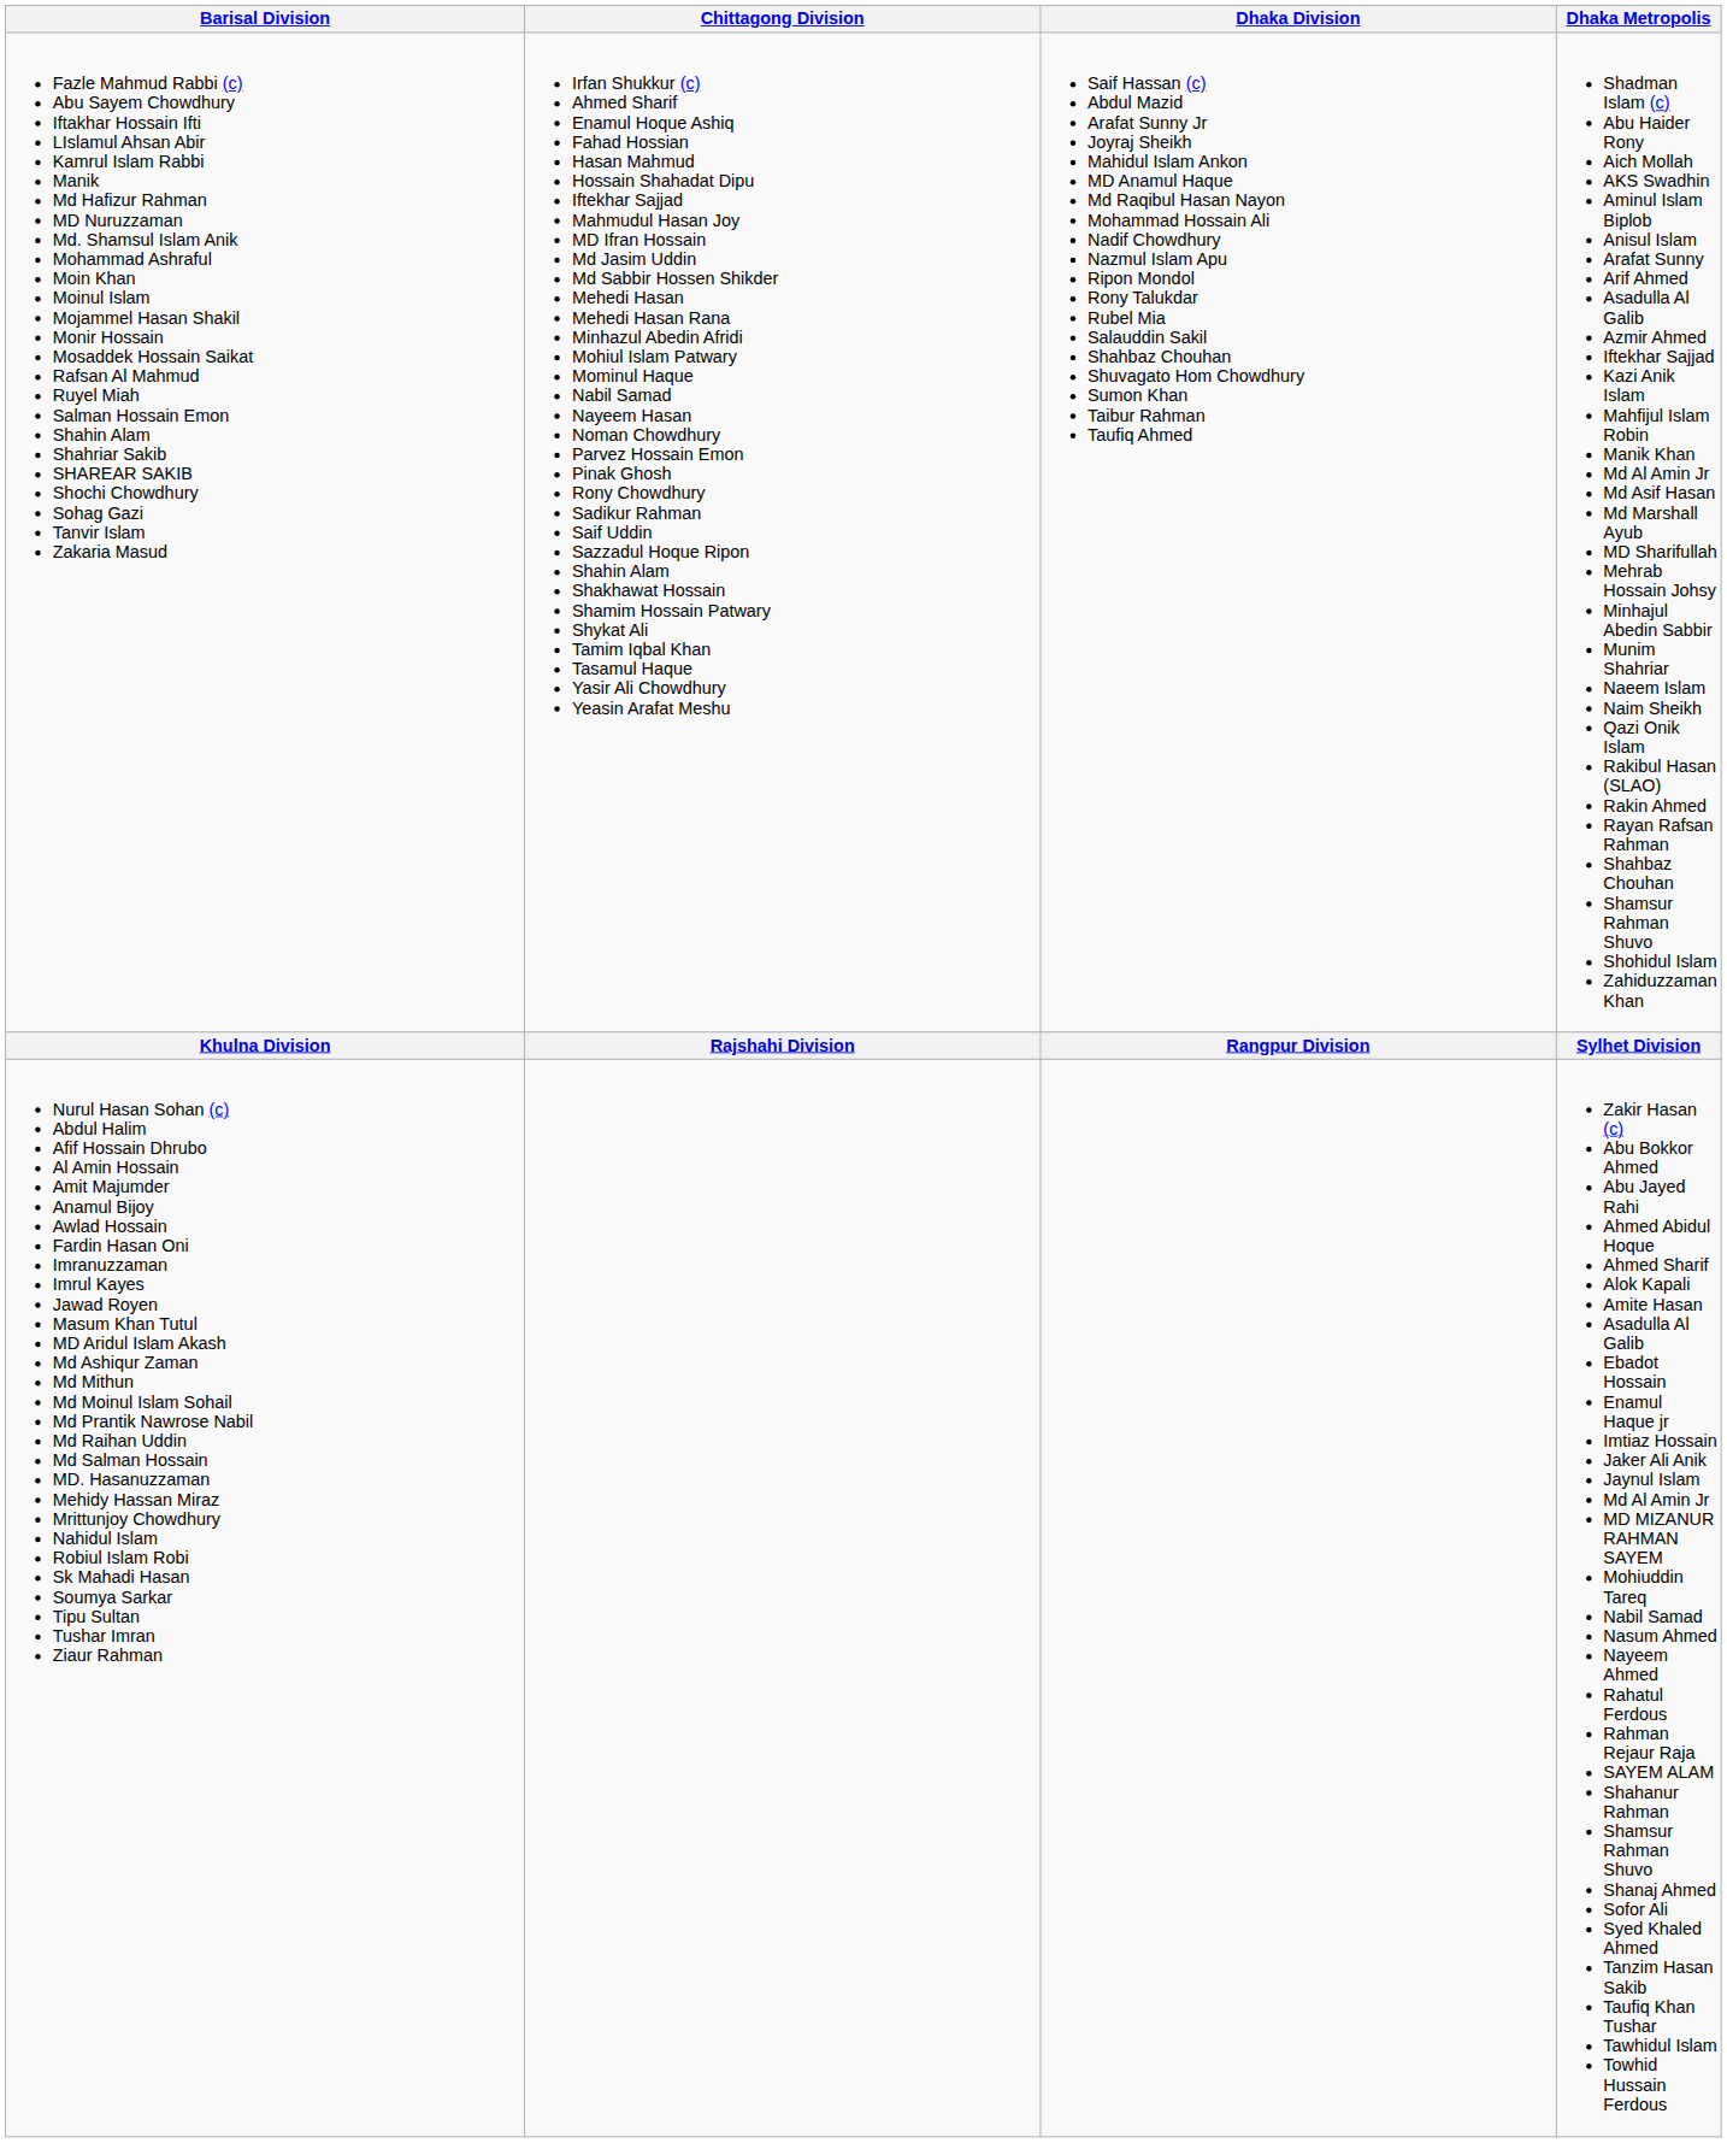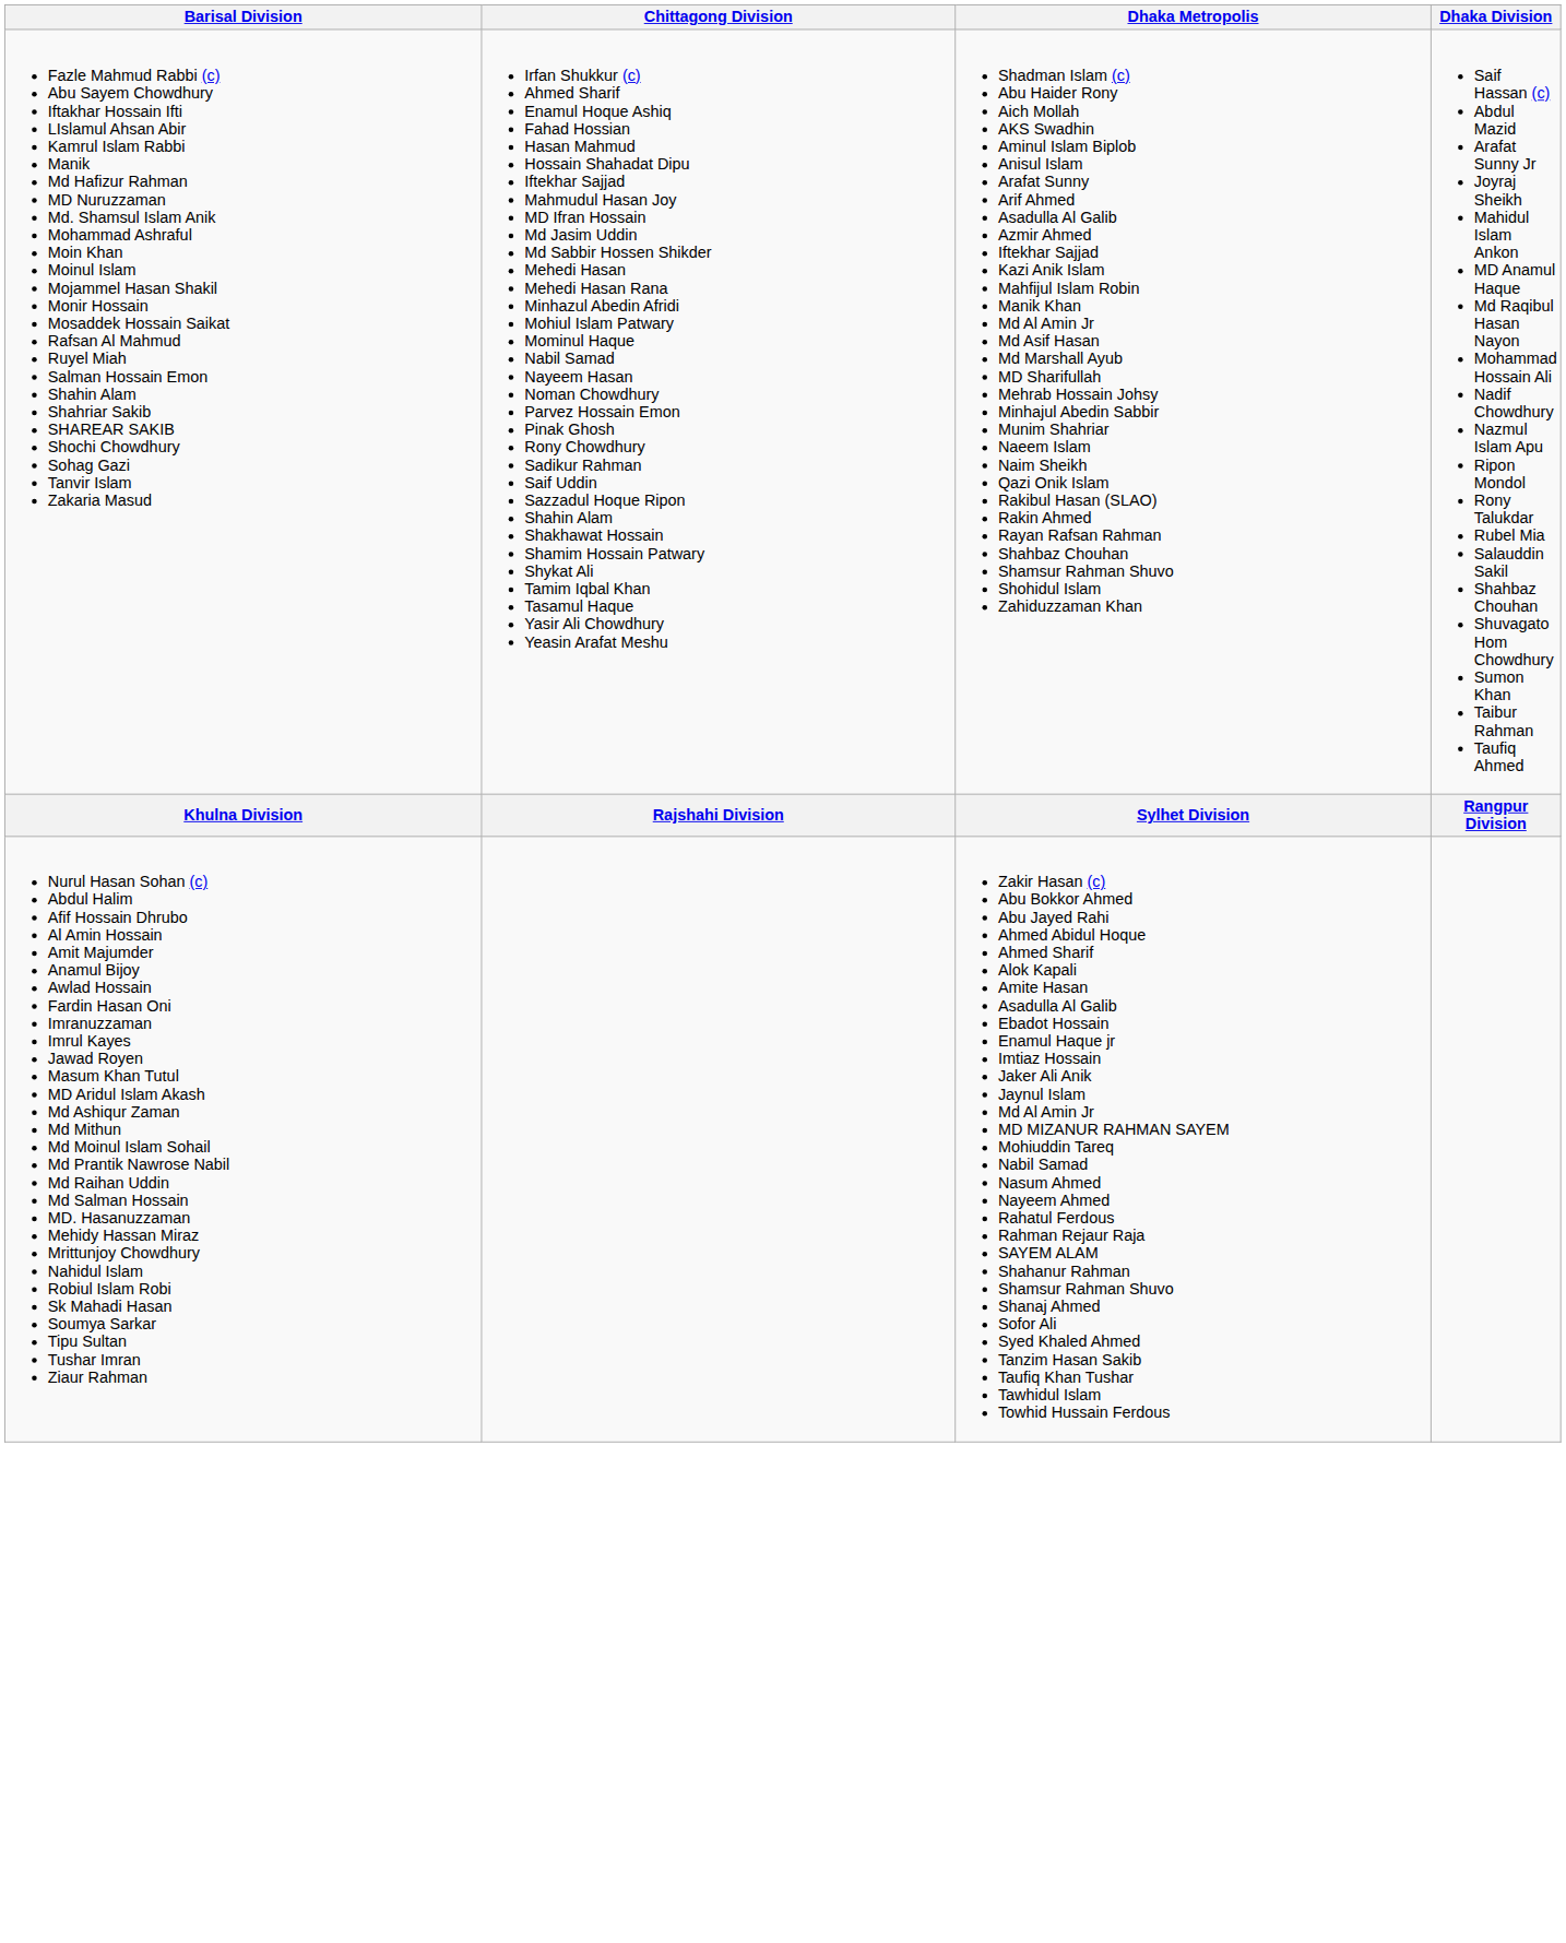columns swapped: Dhaka Division <-> Dhaka Metropolis
